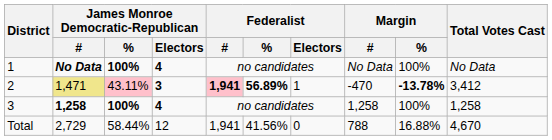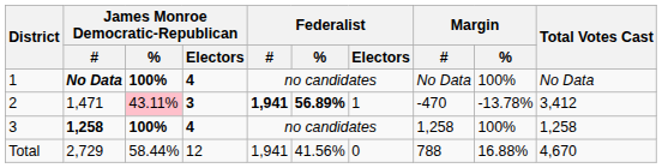2 | James Monroe Democratic-Republican / #: khaki background -> no background
2 | Federalist / #: pink background -> no background
2 | Margin / %: bold -> normal
